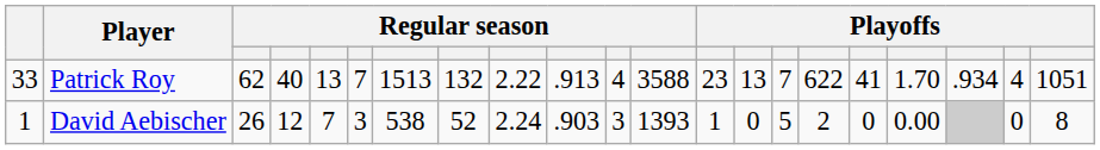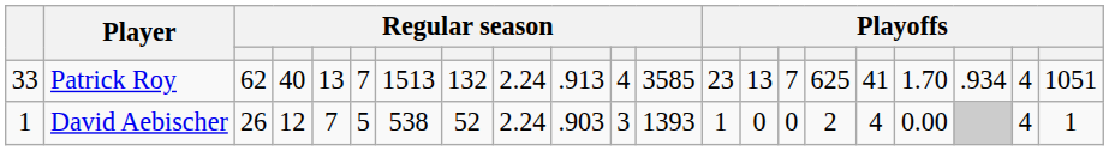Patrick Roy | column 9: 2.22 -> 2.24
Patrick Roy | column 12: 3588 -> 3585
Patrick Roy | column 16: 622 -> 625
David Aebischer | column 6: 3 -> 5
David Aebischer | column 15: 5 -> 0
David Aebischer | column 17: 0 -> 4
David Aebischer | column 20: 0 -> 4
David Aebischer | column 21: 8 -> 1
